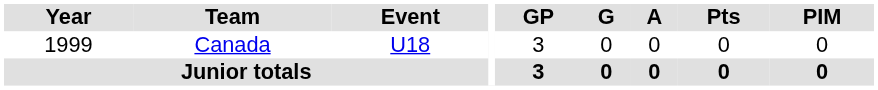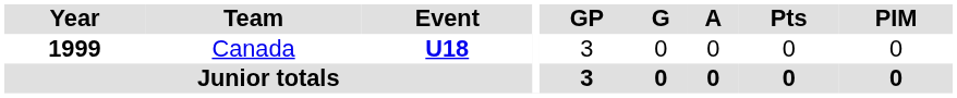Canada | Year: normal -> bold
Canada | Event: normal -> bold
